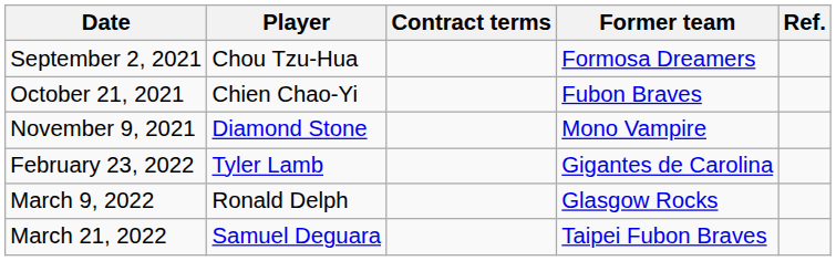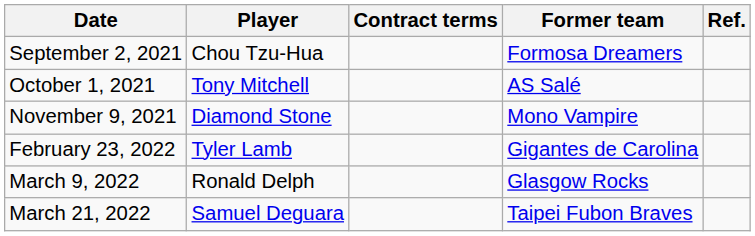+ row: October 1, 2021 | Tony Mitchell | AS Salé
- row: October 21, 2021 | Chien Chao-Yi | Fubon Braves
